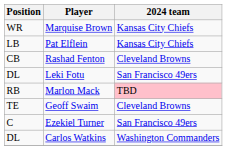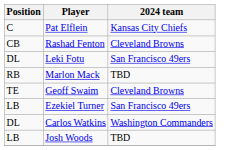- row: WR | Marquise Brown | Kansas City Chiefs
Pat Elflein | Position: LB -> C
Marlon Mack | 2024 team: pink background -> no background
Ezekiel Turner | Position: C -> LB
+ row: LB | Josh Woods | TBD
